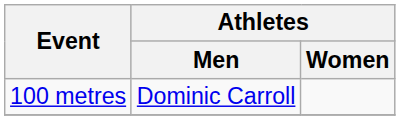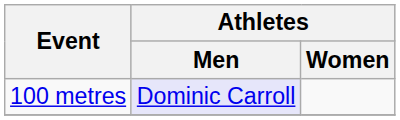100 metres | Athletes / Men: no background -> lavender background
